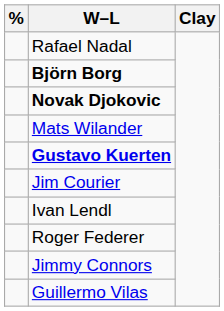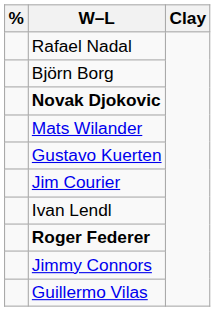Björn Borg | W–L: bold -> normal
Gustavo Kuerten | W–L: bold -> normal
Roger Federer | W–L: normal -> bold
